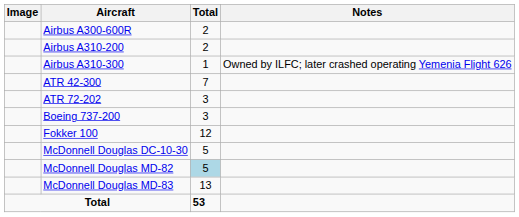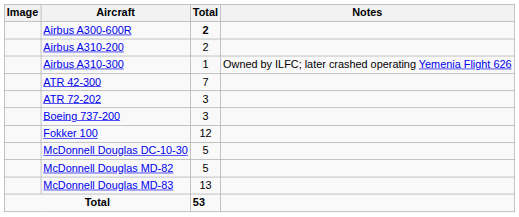Airbus A300-600R | Total: normal -> bold
McDonnell Douglas MD-82 | Total: lightblue background -> no background
